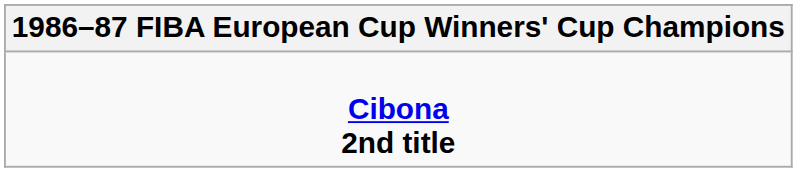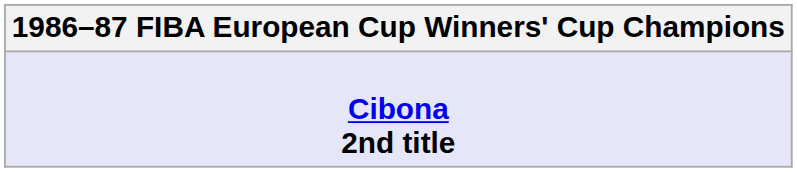row 2 | column 1: no background -> lavender background
